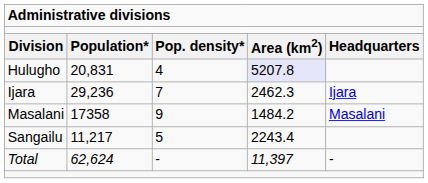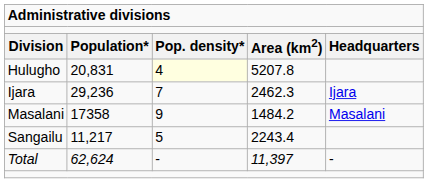Hulugho | column 3: no background -> lightyellow background
Hulugho | column 4: lavender background -> no background
